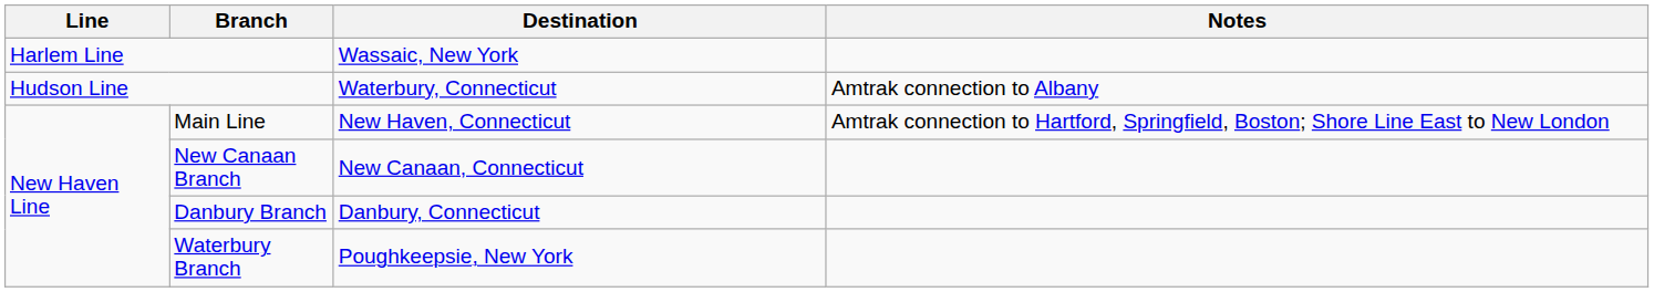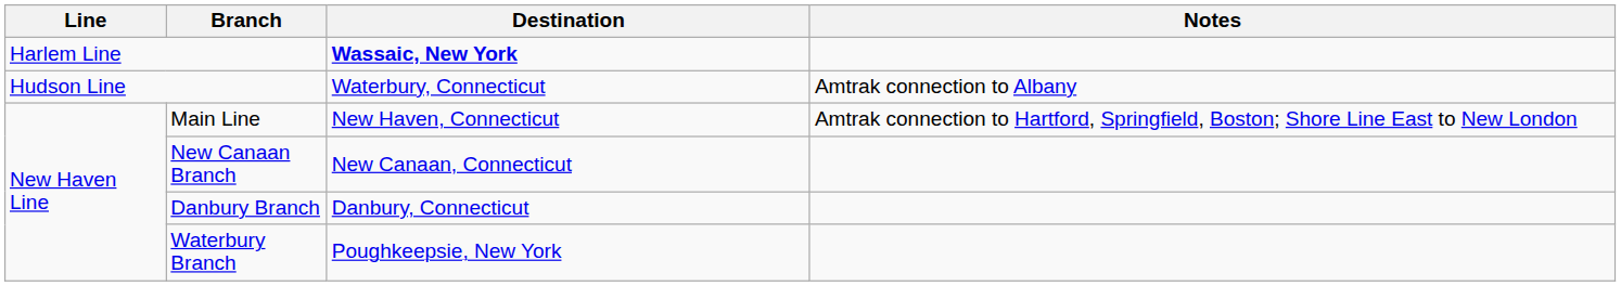Harlem Line | Destination: normal -> bold
